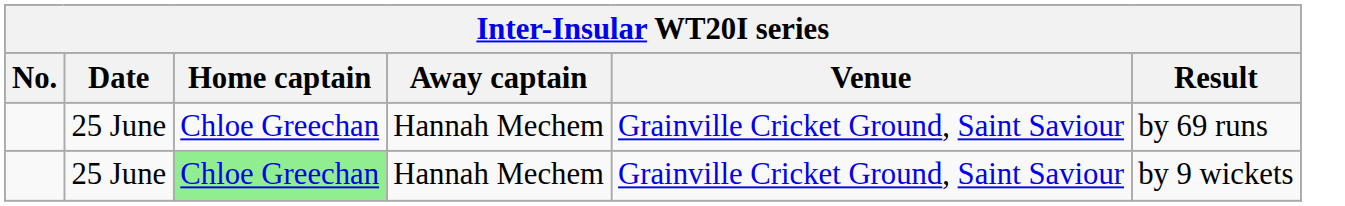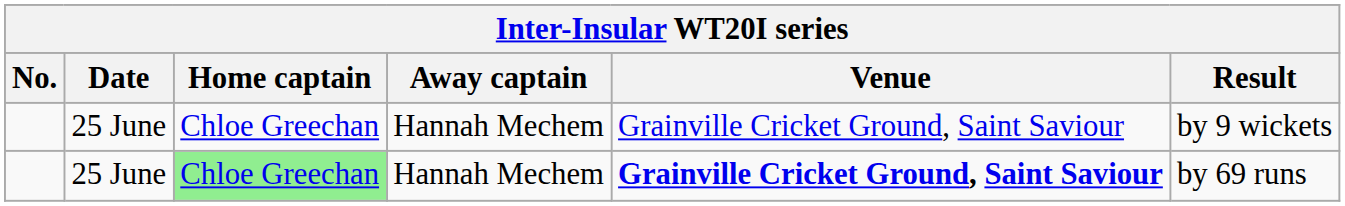row 3 | Result: by 69 runs -> by 9 wickets
row 4 | Venue: normal -> bold
row 4 | Result: by 9 wickets -> by 69 runs
